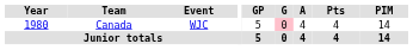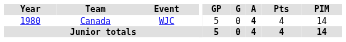Canada | G: pink background -> no background
Canada | A: normal -> bold
